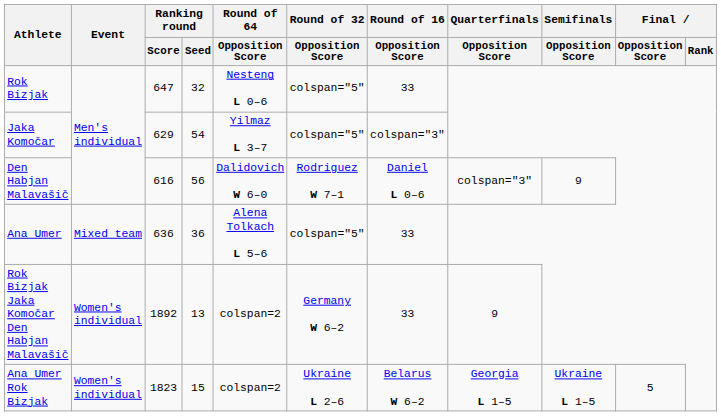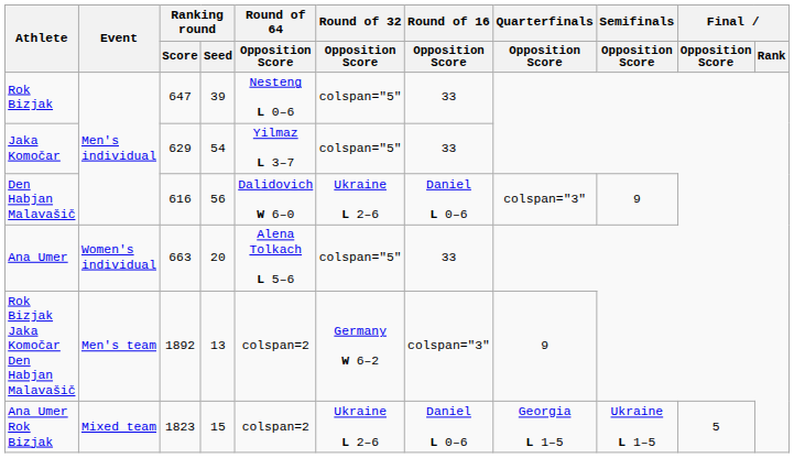Rok Bizjak | Ranking round / Seed: 32 -> 39
Jaka Komočar | Round of 16 / Opposition Score: colspan="3" -> 33
Den Habjan Malavašič | Round of 32 / Opposition Score: Rodriguez W 7–1 -> Ukraine L 2–6
Ana Umer | Event: Mixed team -> Women's individual
Ana Umer | Ranking round / Score: 636 -> 663
Ana Umer | Ranking round / Seed: 36 -> 20
Rok Bizjak Jaka Komočar Den Habjan Malavašič | Event: Women's individual -> Men's team
Rok Bizjak Jaka Komočar Den Habjan Malavašič | Round of 16 / Opposition Score: 33 -> colspan="3"
Ana Umer Rok Bizjak | Event: Women's individual -> Mixed team
Ana Umer Rok Bizjak | Round of 16 / Opposition Score: Belarus W 6–2 -> Daniel L 0–6
